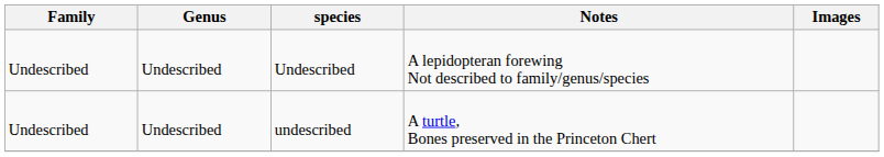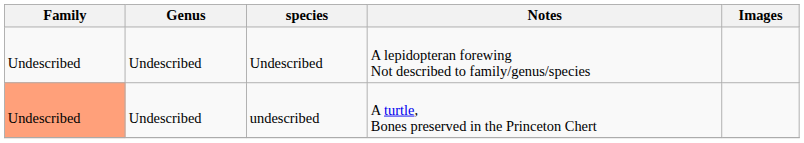undescribed | Family: no background -> lightsalmon background
